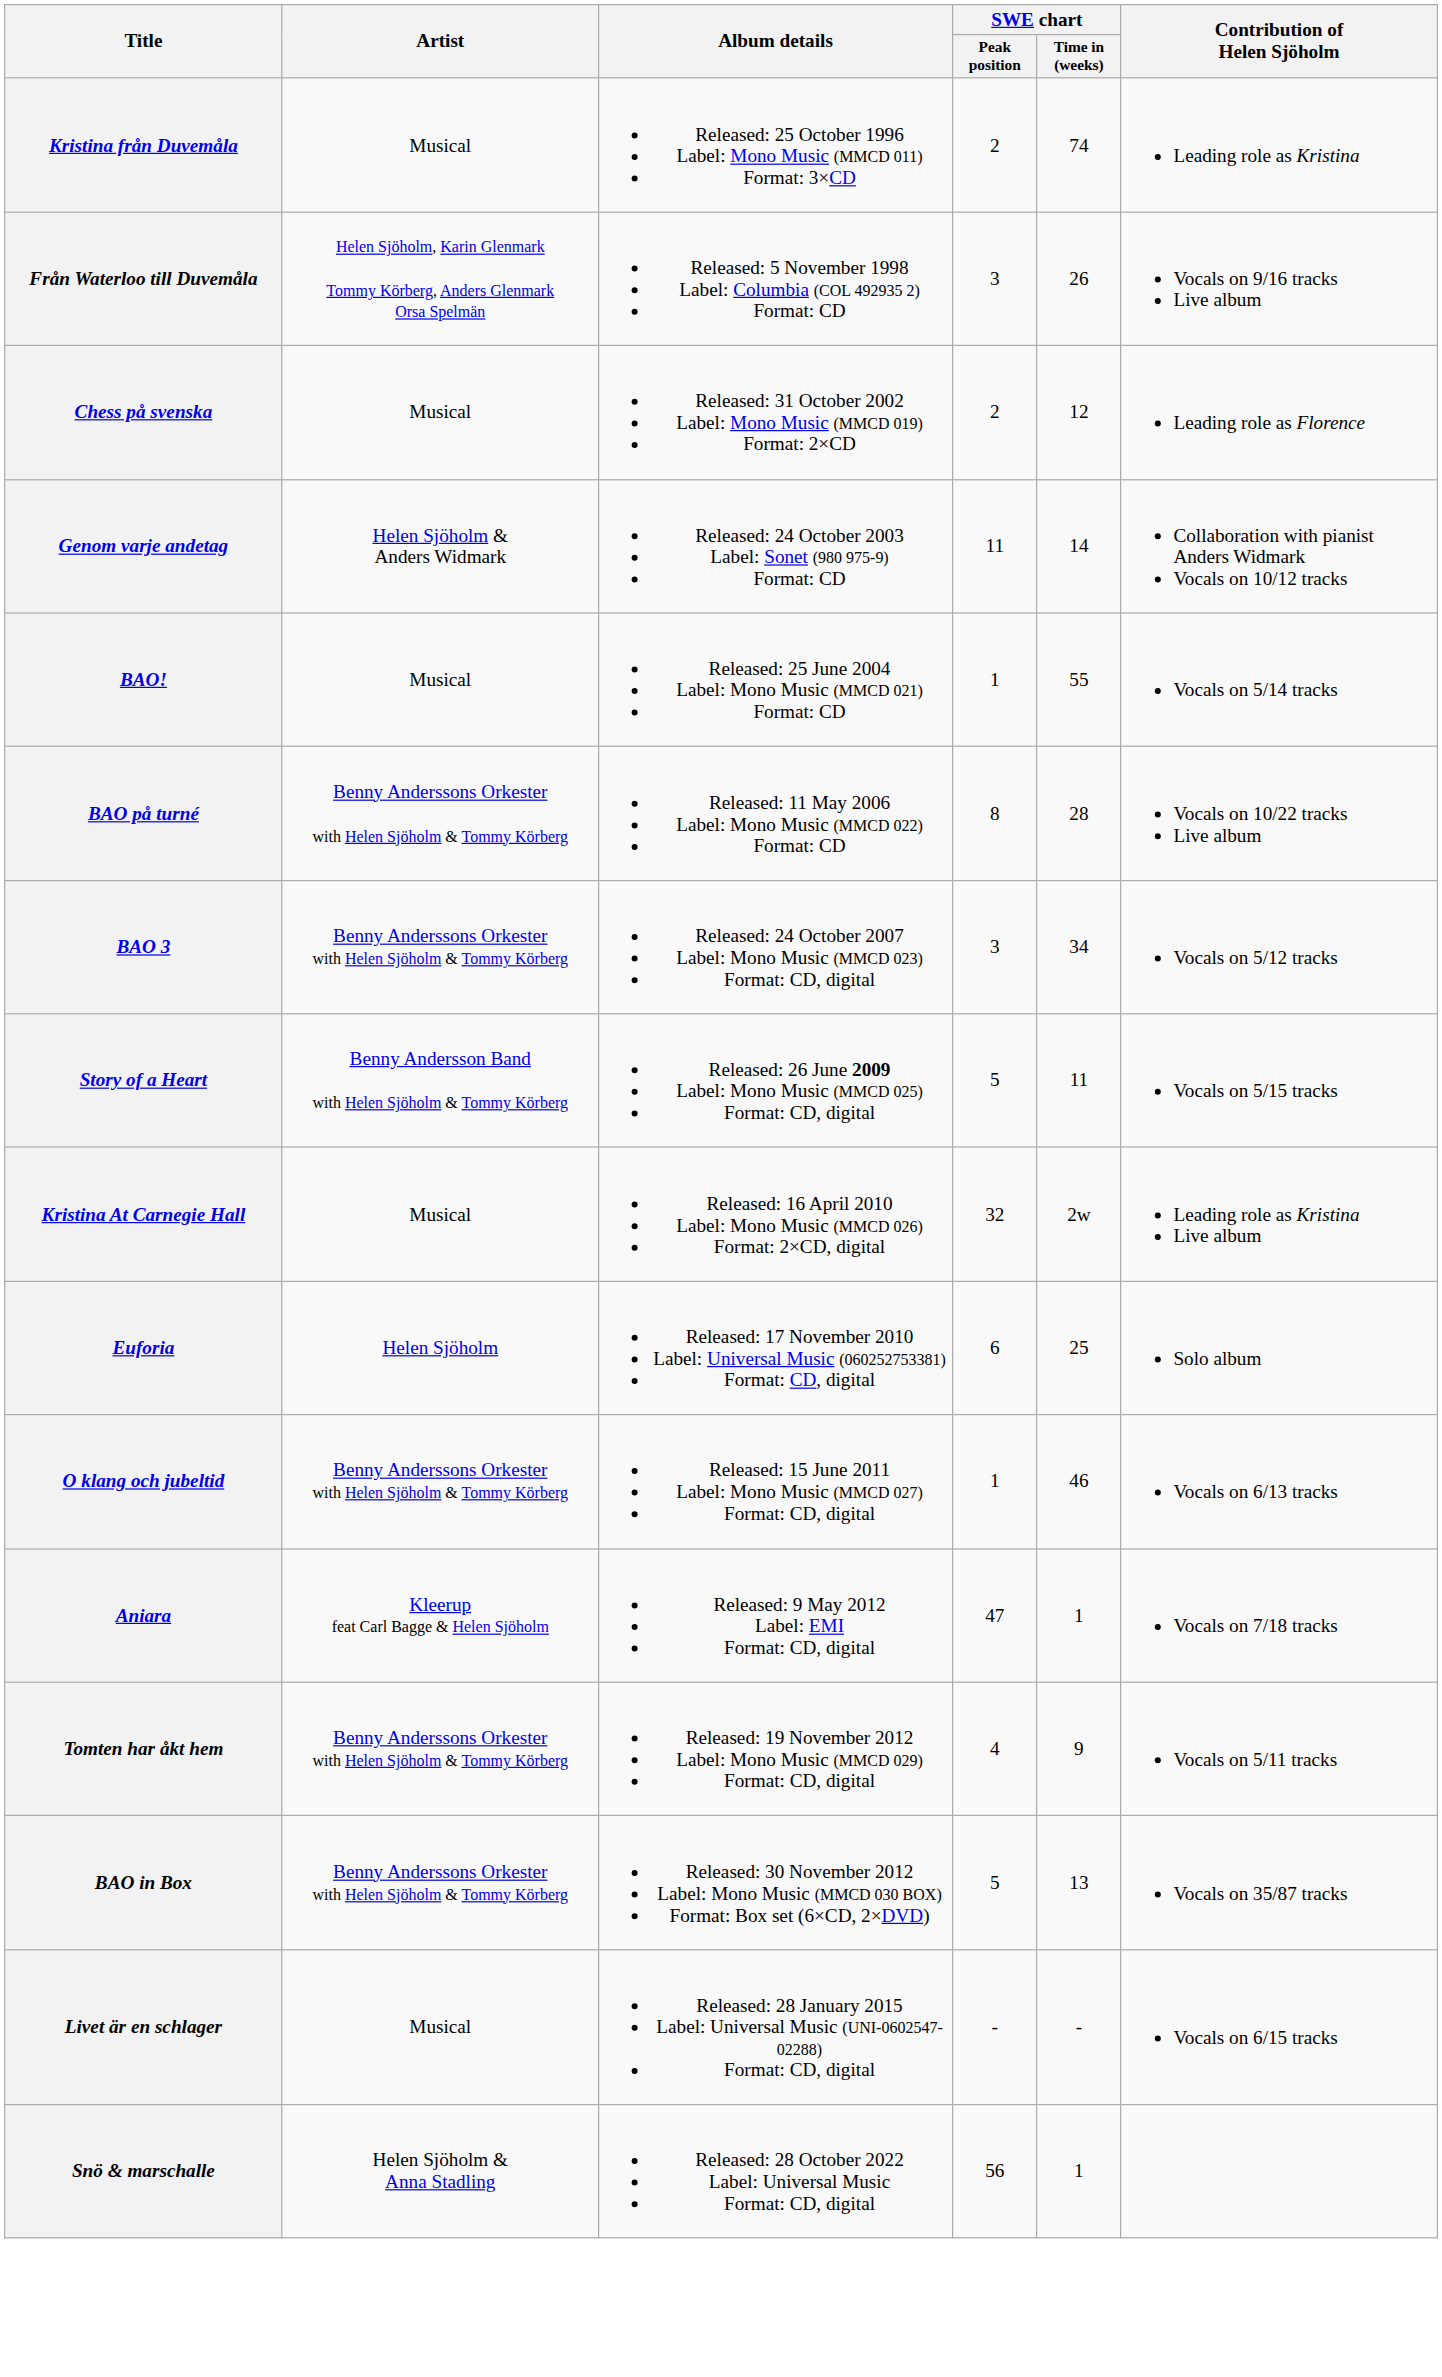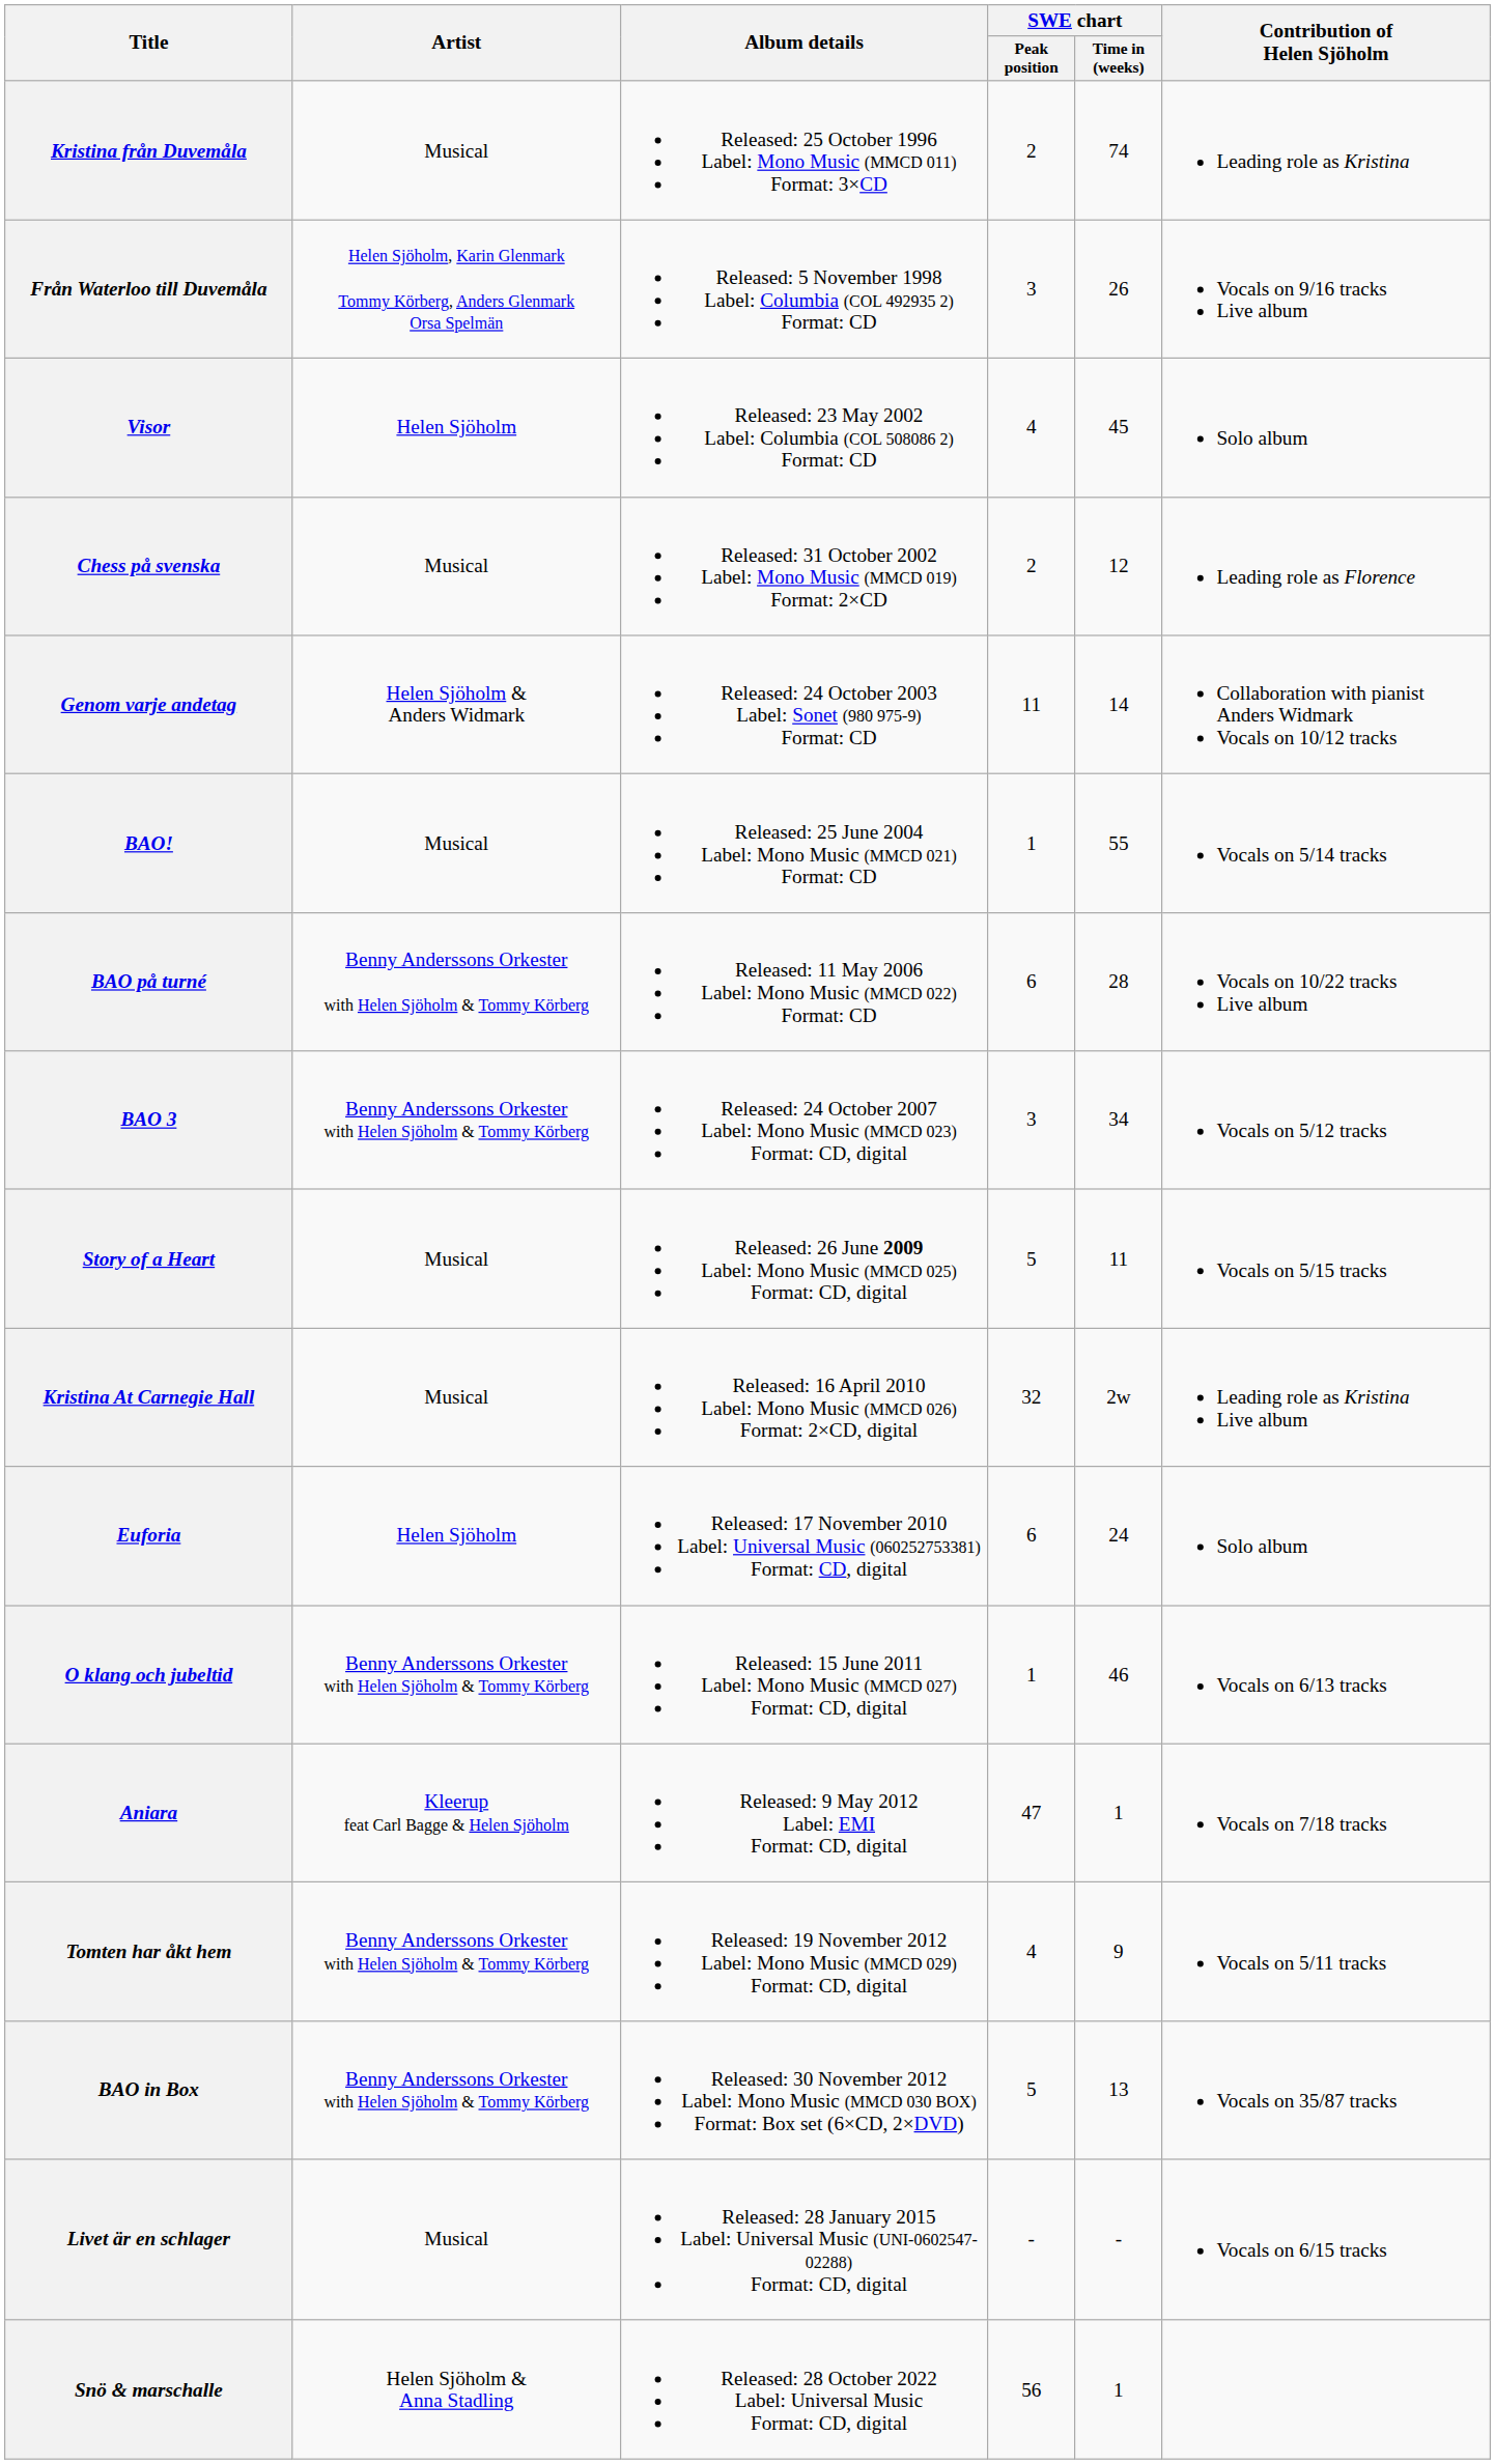+ row: Visor | Helen Sjöholm | Released: 23 May 2002 Label: Columbia (COL 508086 2) Format: CD | 4 | 45 | Solo album
BAO på turné | SWE chart / Peak position: 8 -> 6
Story of a Heart | Artist: Benny Andersson Band with Helen Sjöholm & Tommy Körberg -> Musical
Euforia | SWE chart / Time in (weeks): 25 -> 24
